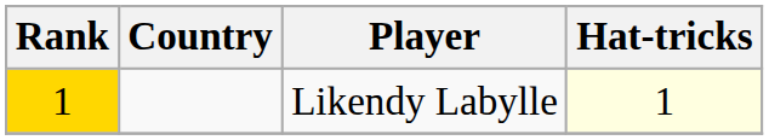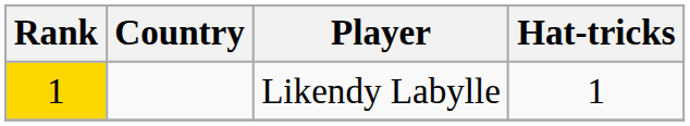Likendy Labylle | Hat-tricks: lightyellow background -> no background
